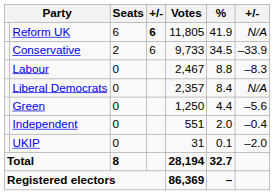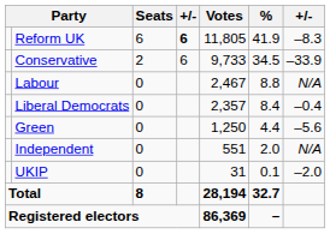Reform UK | column 7: N/A -> –8.3
Labour | column 7: –8.3 -> N/A
Liberal Democrats | column 7: N/A -> –0.4
Independent | column 7: –0.4 -> N/A
